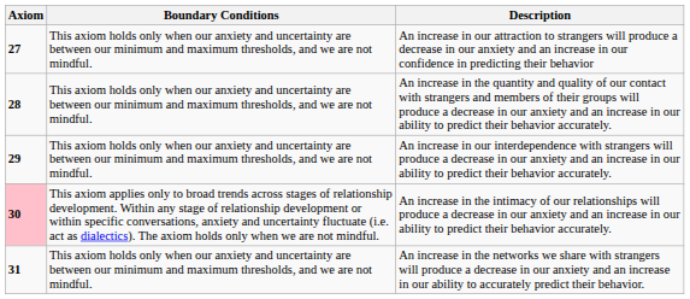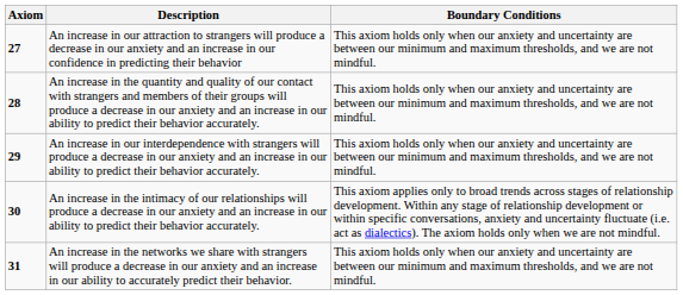columns swapped: Description <-> Boundary Conditions
row 5 | Axiom: pink background -> no background
